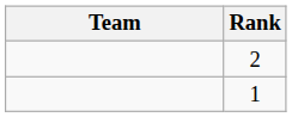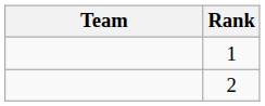rows swapped: 1 <-> 2
